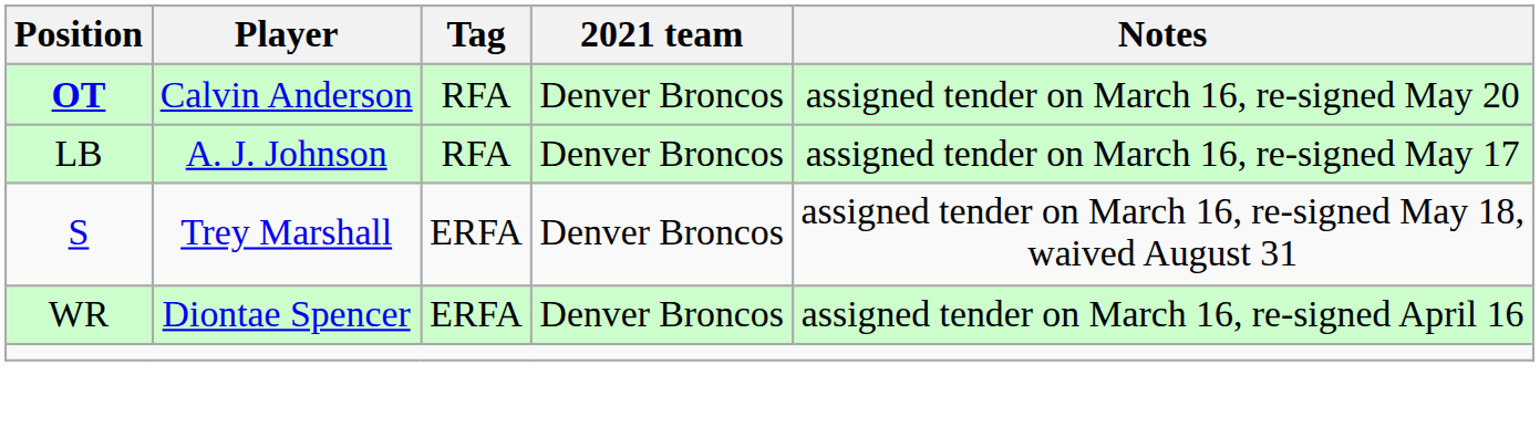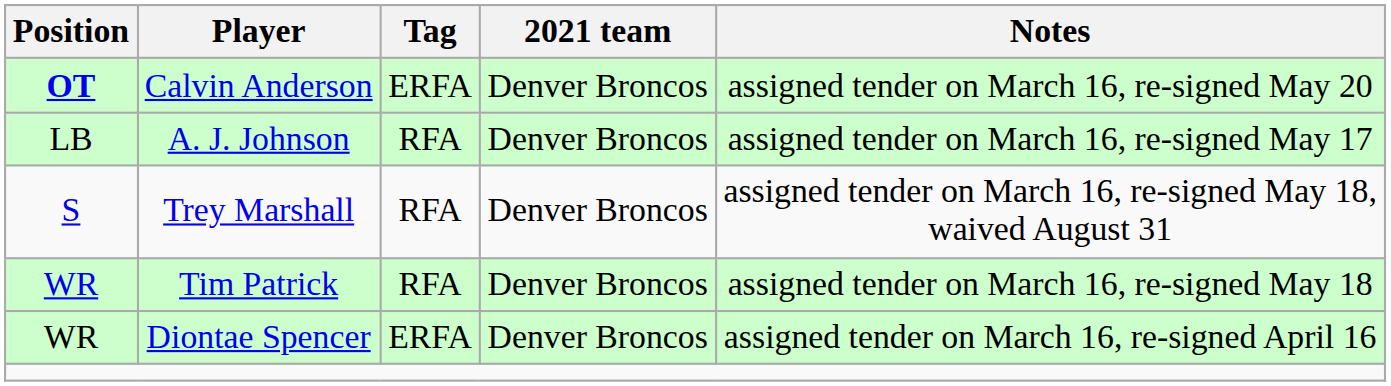Calvin Anderson | Tag: RFA -> ERFA
Trey Marshall | Tag: ERFA -> RFA
+ row: WR | Tim Patrick | RFA | Denver Broncos | assigned tender on March 16, re-signed May 18
